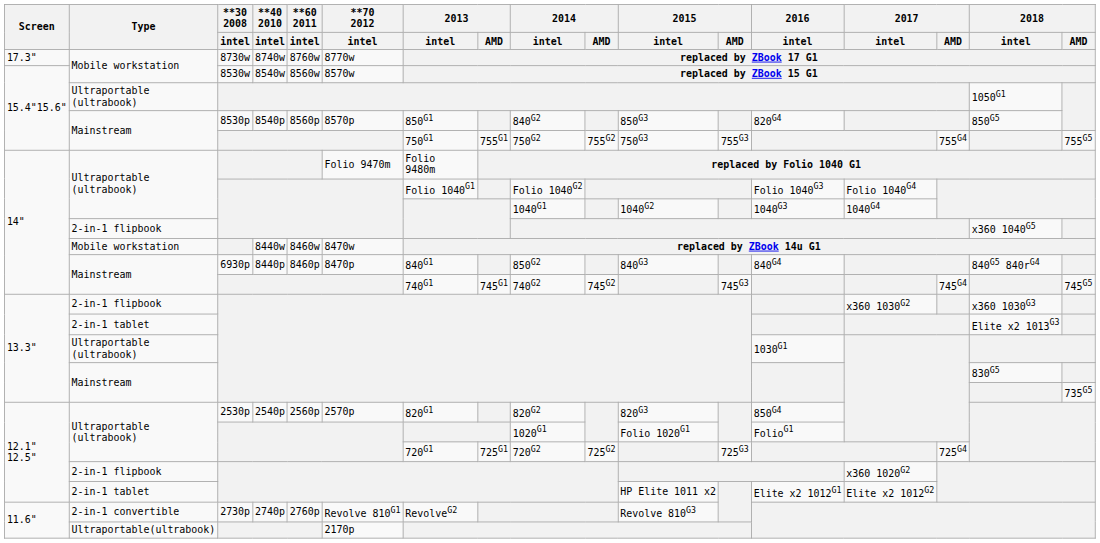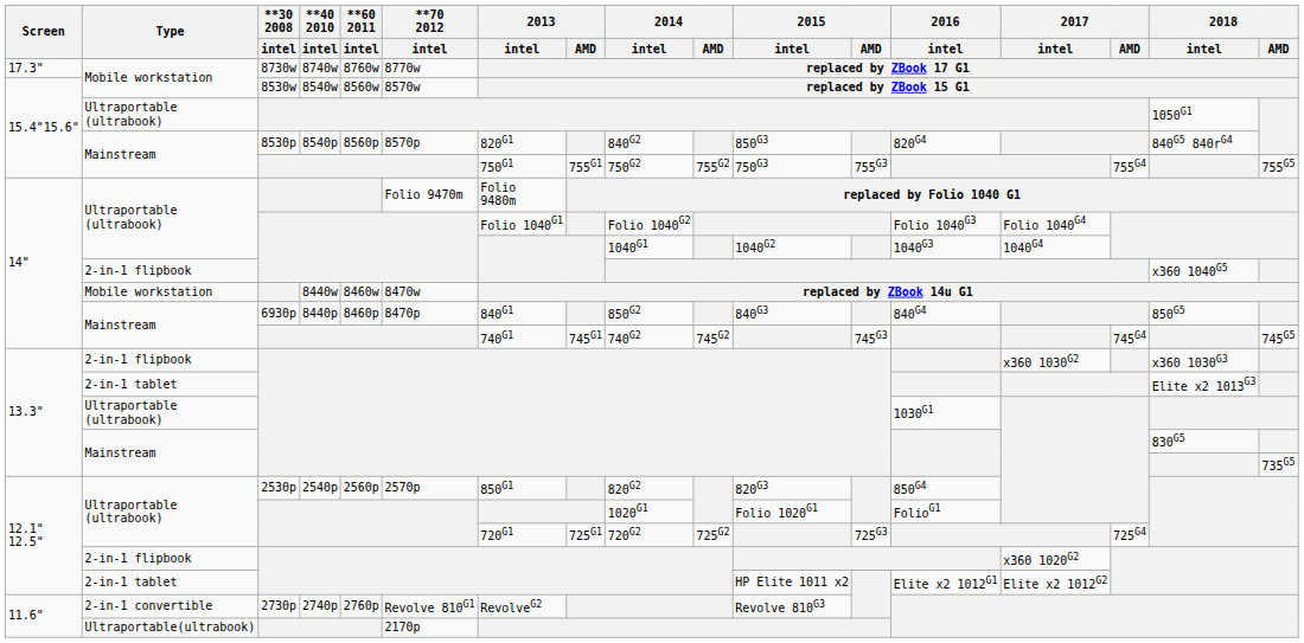8540p | 2013 / intel: 850G1 -> 820G1
8540p | 2018 / intel: 850G5 -> 840G5 840rG4
8440p | 2018 / intel: 840G5 840rG4 -> 850G5
2540p | 2013 / intel: 820G1 -> 850G1
